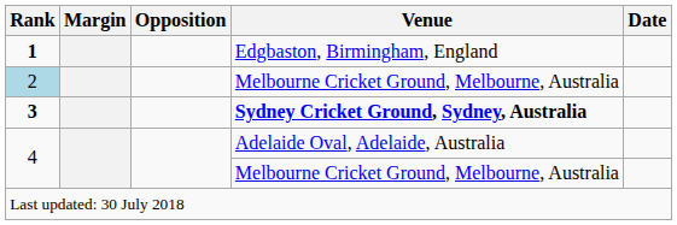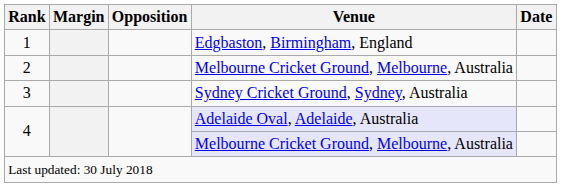1 | Rank: bold -> normal
2 | Rank: lightblue background -> no background
3 | Rank: bold -> normal
3 | Venue: bold -> normal
4 / Adelaide Oval, Adelaide, Australia | Venue: no background -> lavender background
4 / Melbourne Cricket Ground, Melbourne, Australia | Venue: no background -> lavender background
